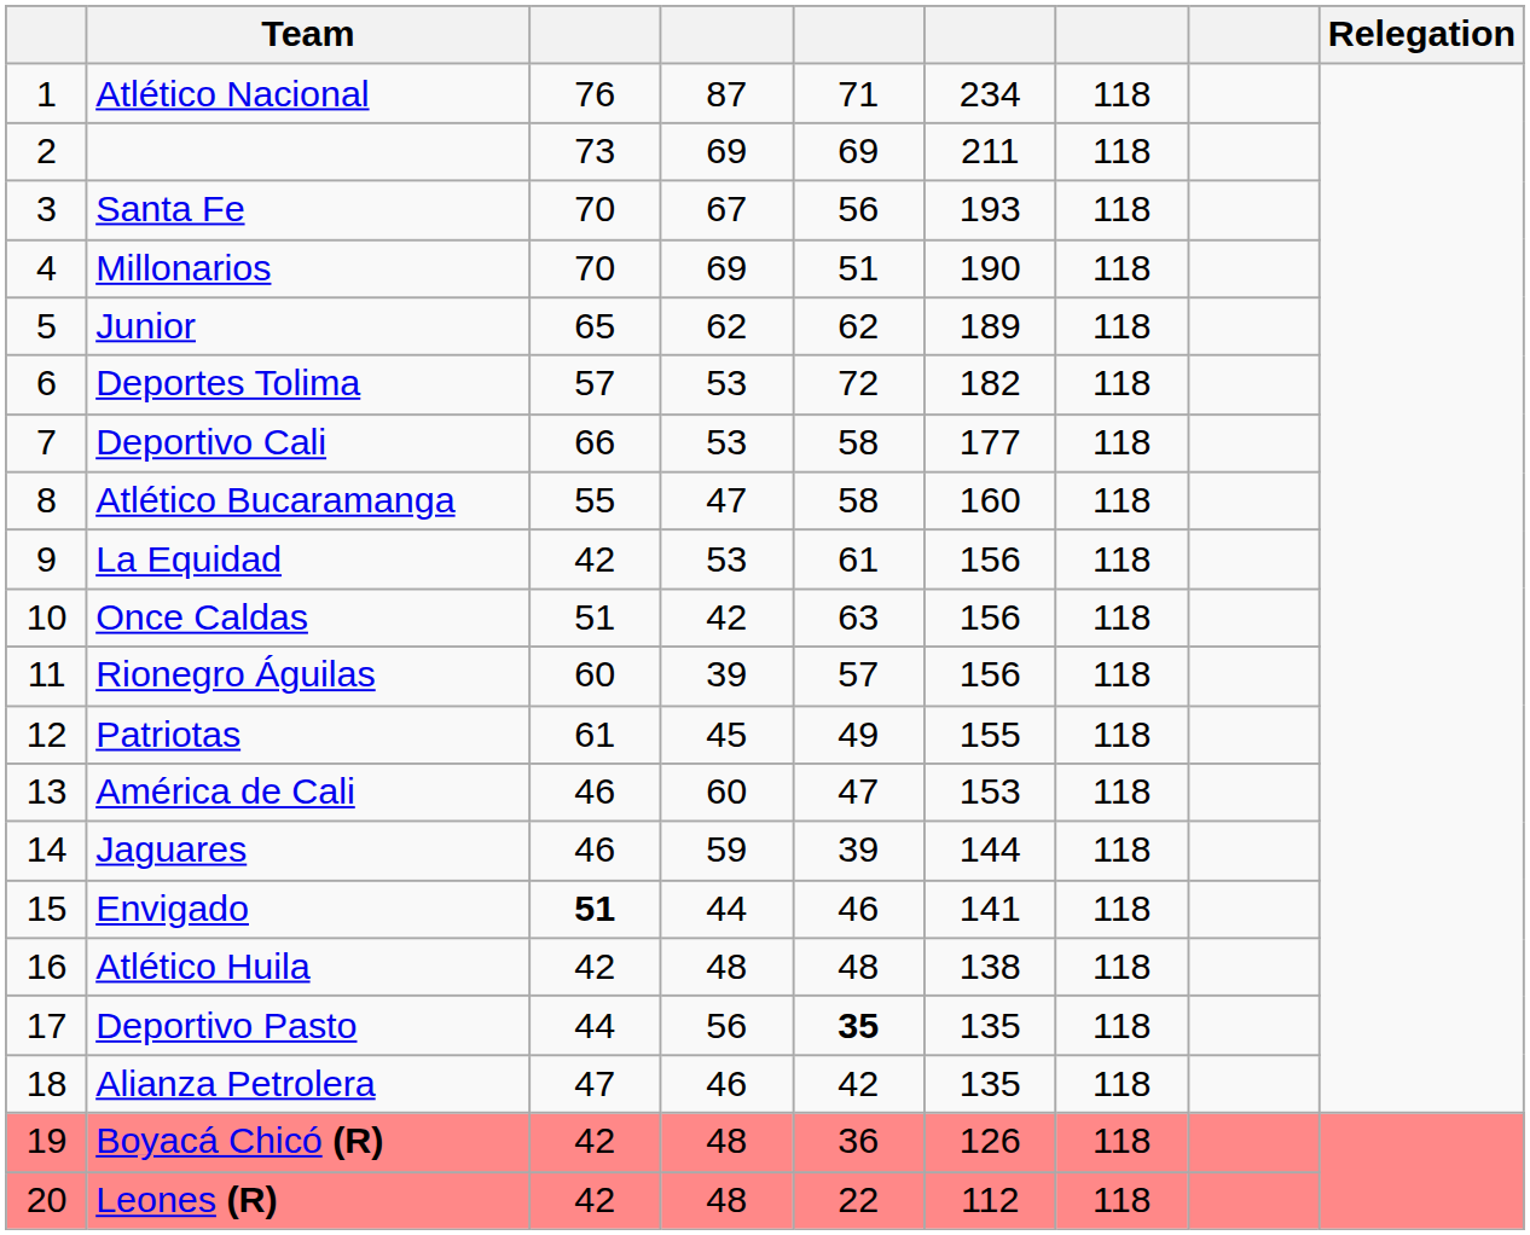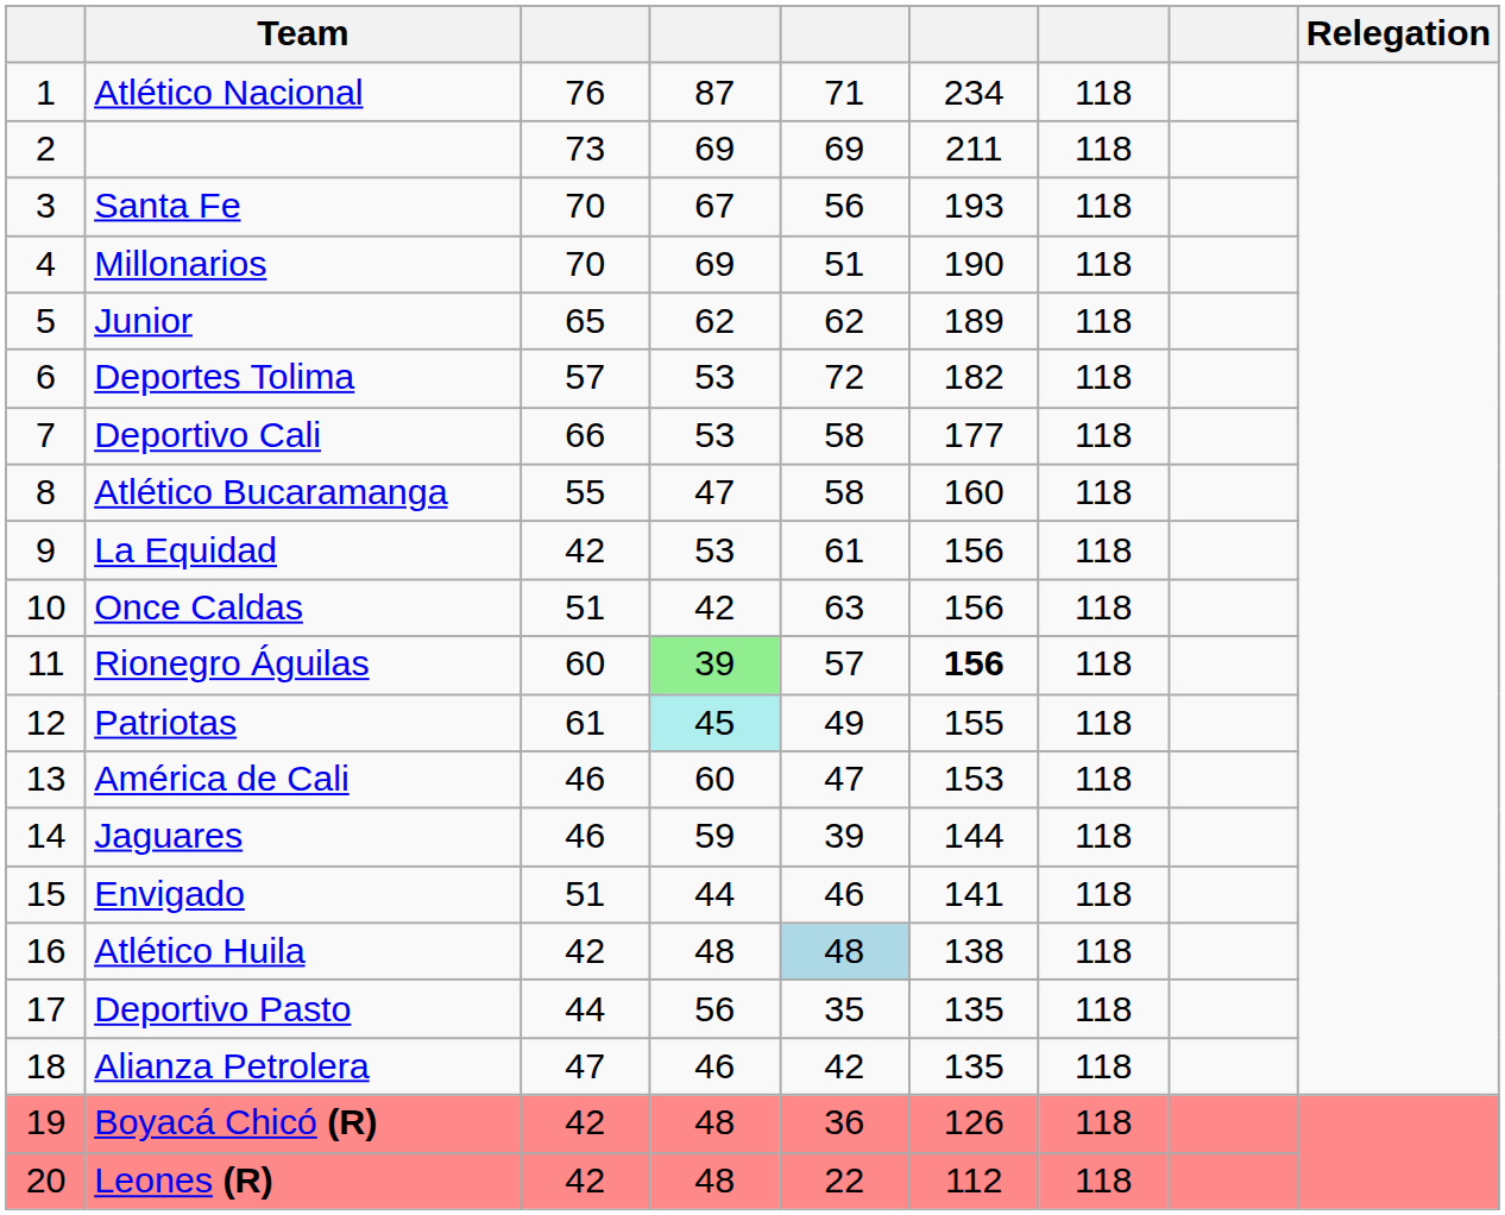Rionegro Águilas | column 4: no background -> lightgreen background
Rionegro Águilas | column 6: normal -> bold
Patriotas | column 4: no background -> paleturquoise background
Envigado | column 3: bold -> normal
Atlético Huila | column 5: no background -> lightblue background
Deportivo Pasto | column 5: bold -> normal
